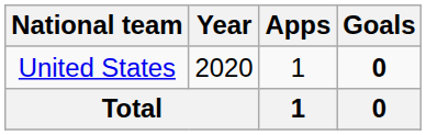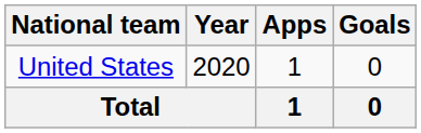United States | Goals: bold -> normal
